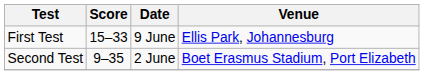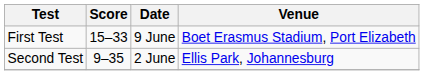First Test | Venue: Ellis Park, Johannesburg -> Boet Erasmus Stadium, Port Elizabeth
Second Test | Venue: Boet Erasmus Stadium, Port Elizabeth -> Ellis Park, Johannesburg
